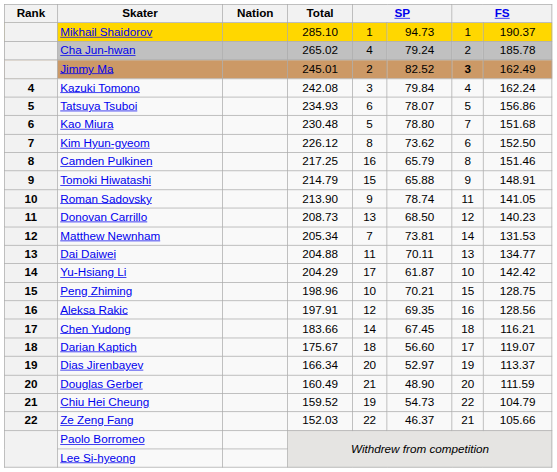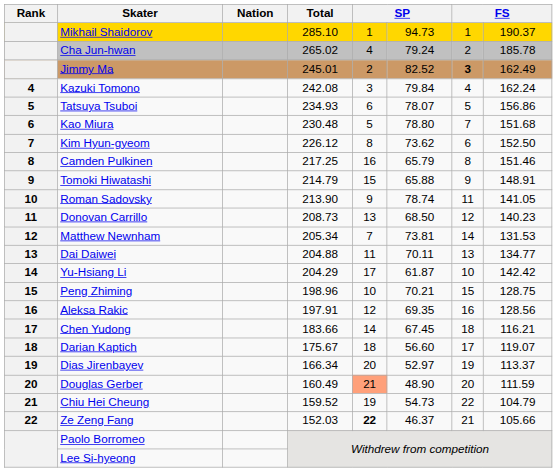Douglas Gerber | column 5: no background -> lightsalmon background
Ze Zeng Fang | column 5: normal -> bold
